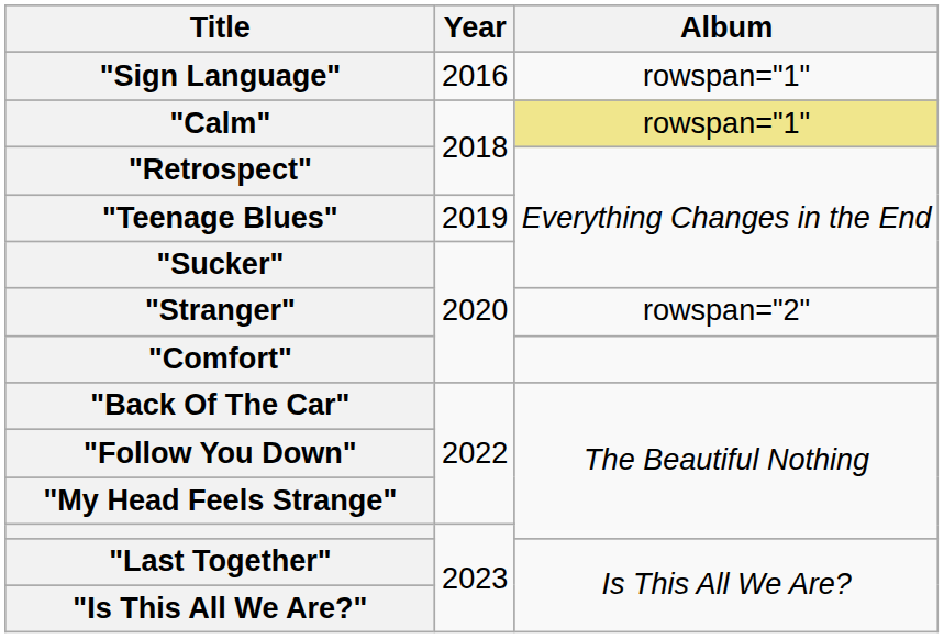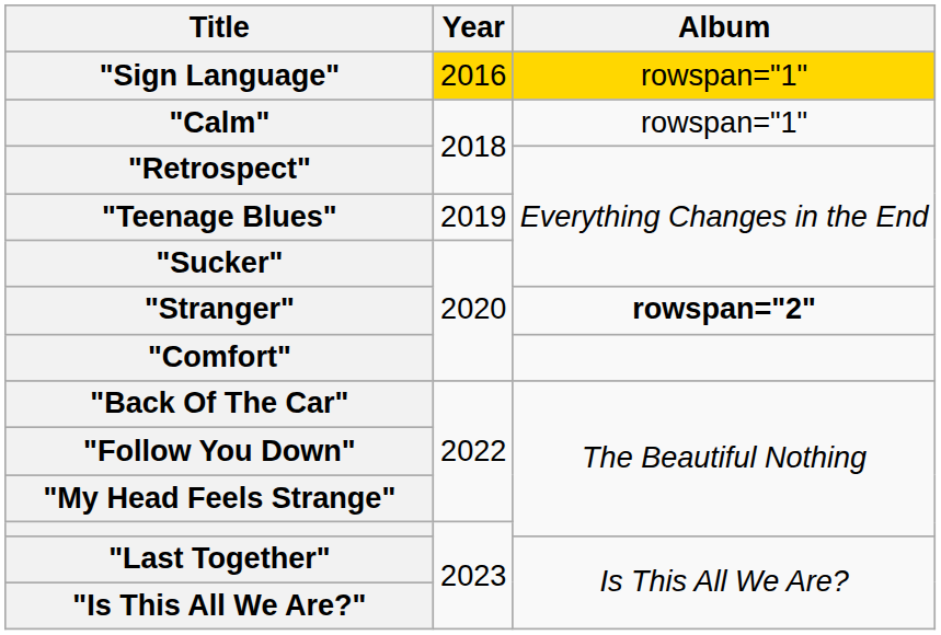"Sign Language" | Year: no background -> gold background
"Sign Language" | Album: no background -> gold background
"Calm" | Album: khaki background -> no background
"Stranger" | Album: normal -> bold
